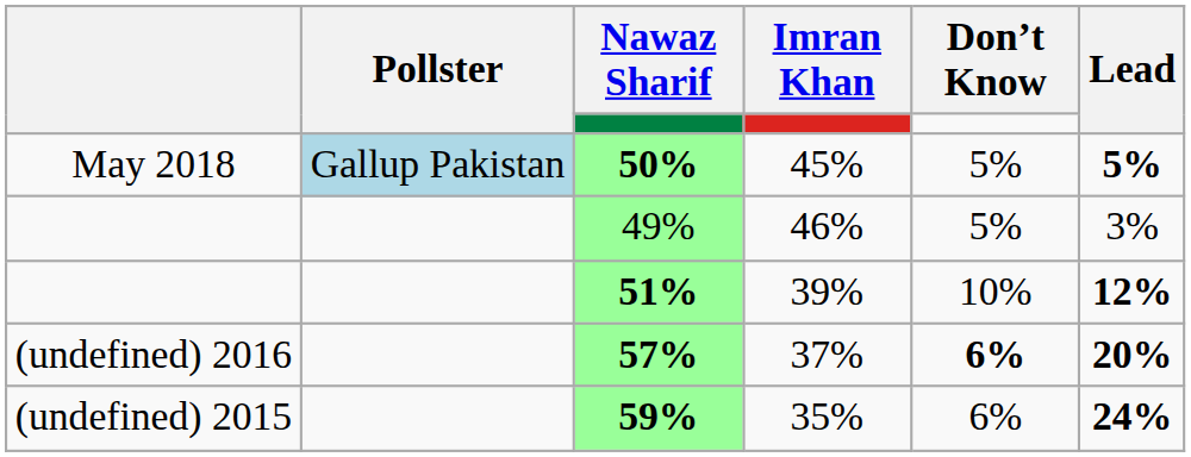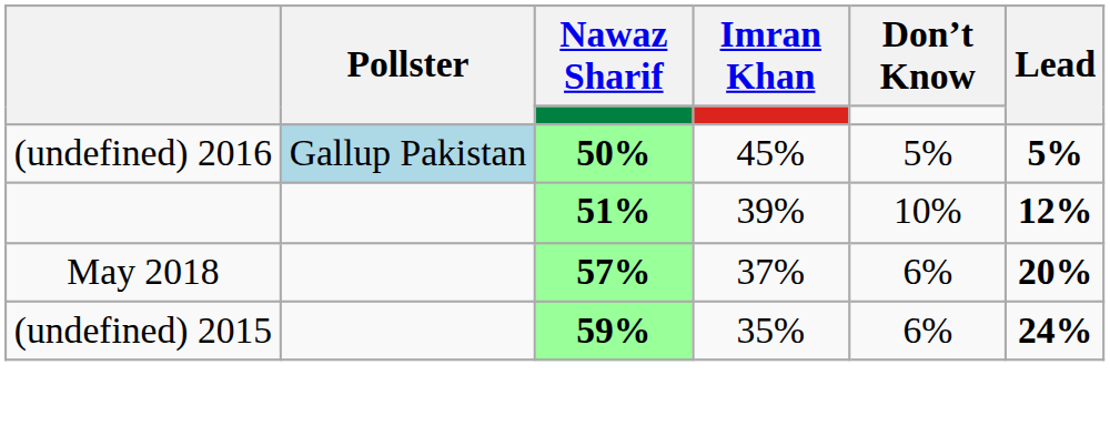50% | column 1: May 2018 -> (undefined) 2016
- row: 49% | 46% | 5% | 3%
57% | column 1: (undefined) 2016 -> May 2018
57% | Don’t Know: bold -> normal
